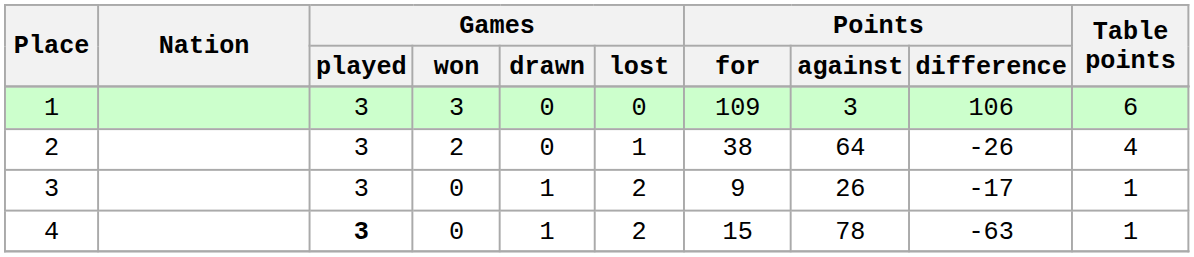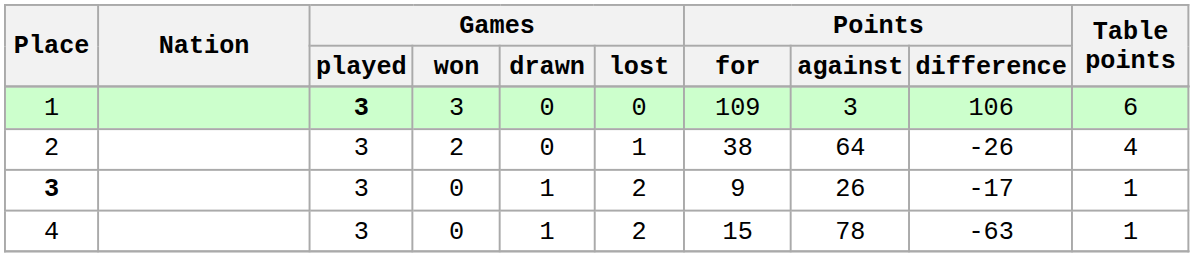row 3 | Games / played: normal -> bold
row 5 | Place: normal -> bold
row 6 | Games / played: bold -> normal
